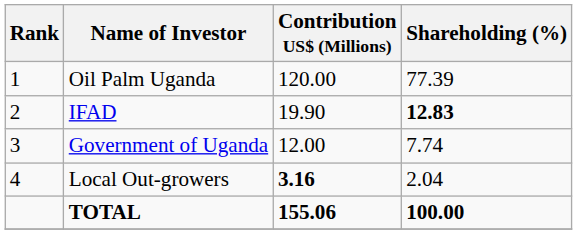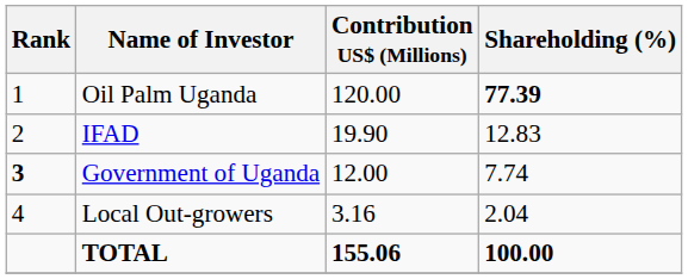Oil Palm Uganda | Shareholding (%): normal -> bold
IFAD | Shareholding (%): bold -> normal
Government of Uganda | Rank: normal -> bold
Local Out-growers | Contribution US$ (Millions): bold -> normal
